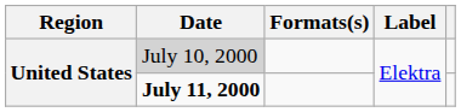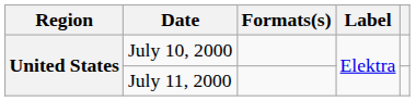July 10, 2000 | Date: lightgrey background -> no background
July 11, 2000 | Date: bold -> normal
